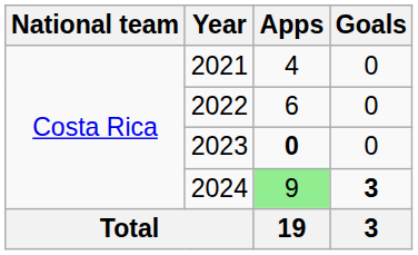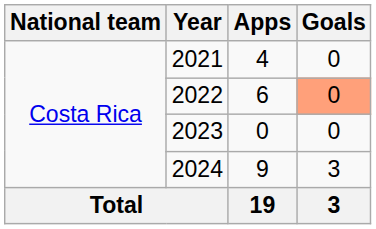2022 | Goals: no background -> lightsalmon background
2023 | Apps: bold -> normal
2024 | Apps: lightgreen background -> no background
2024 | Goals: bold -> normal
